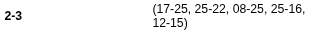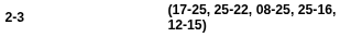row 1 | column 2: normal -> bold
